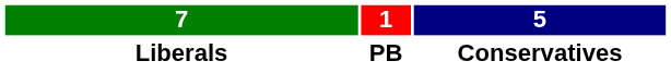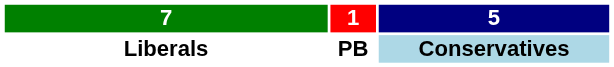Liberals | 5: no background -> lightblue background
